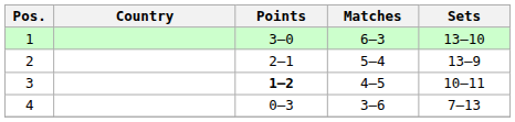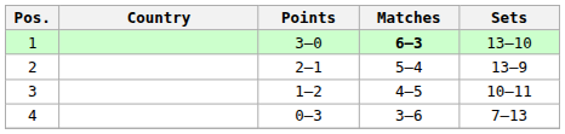1 | Matches: normal -> bold
3 | Points: bold -> normal
